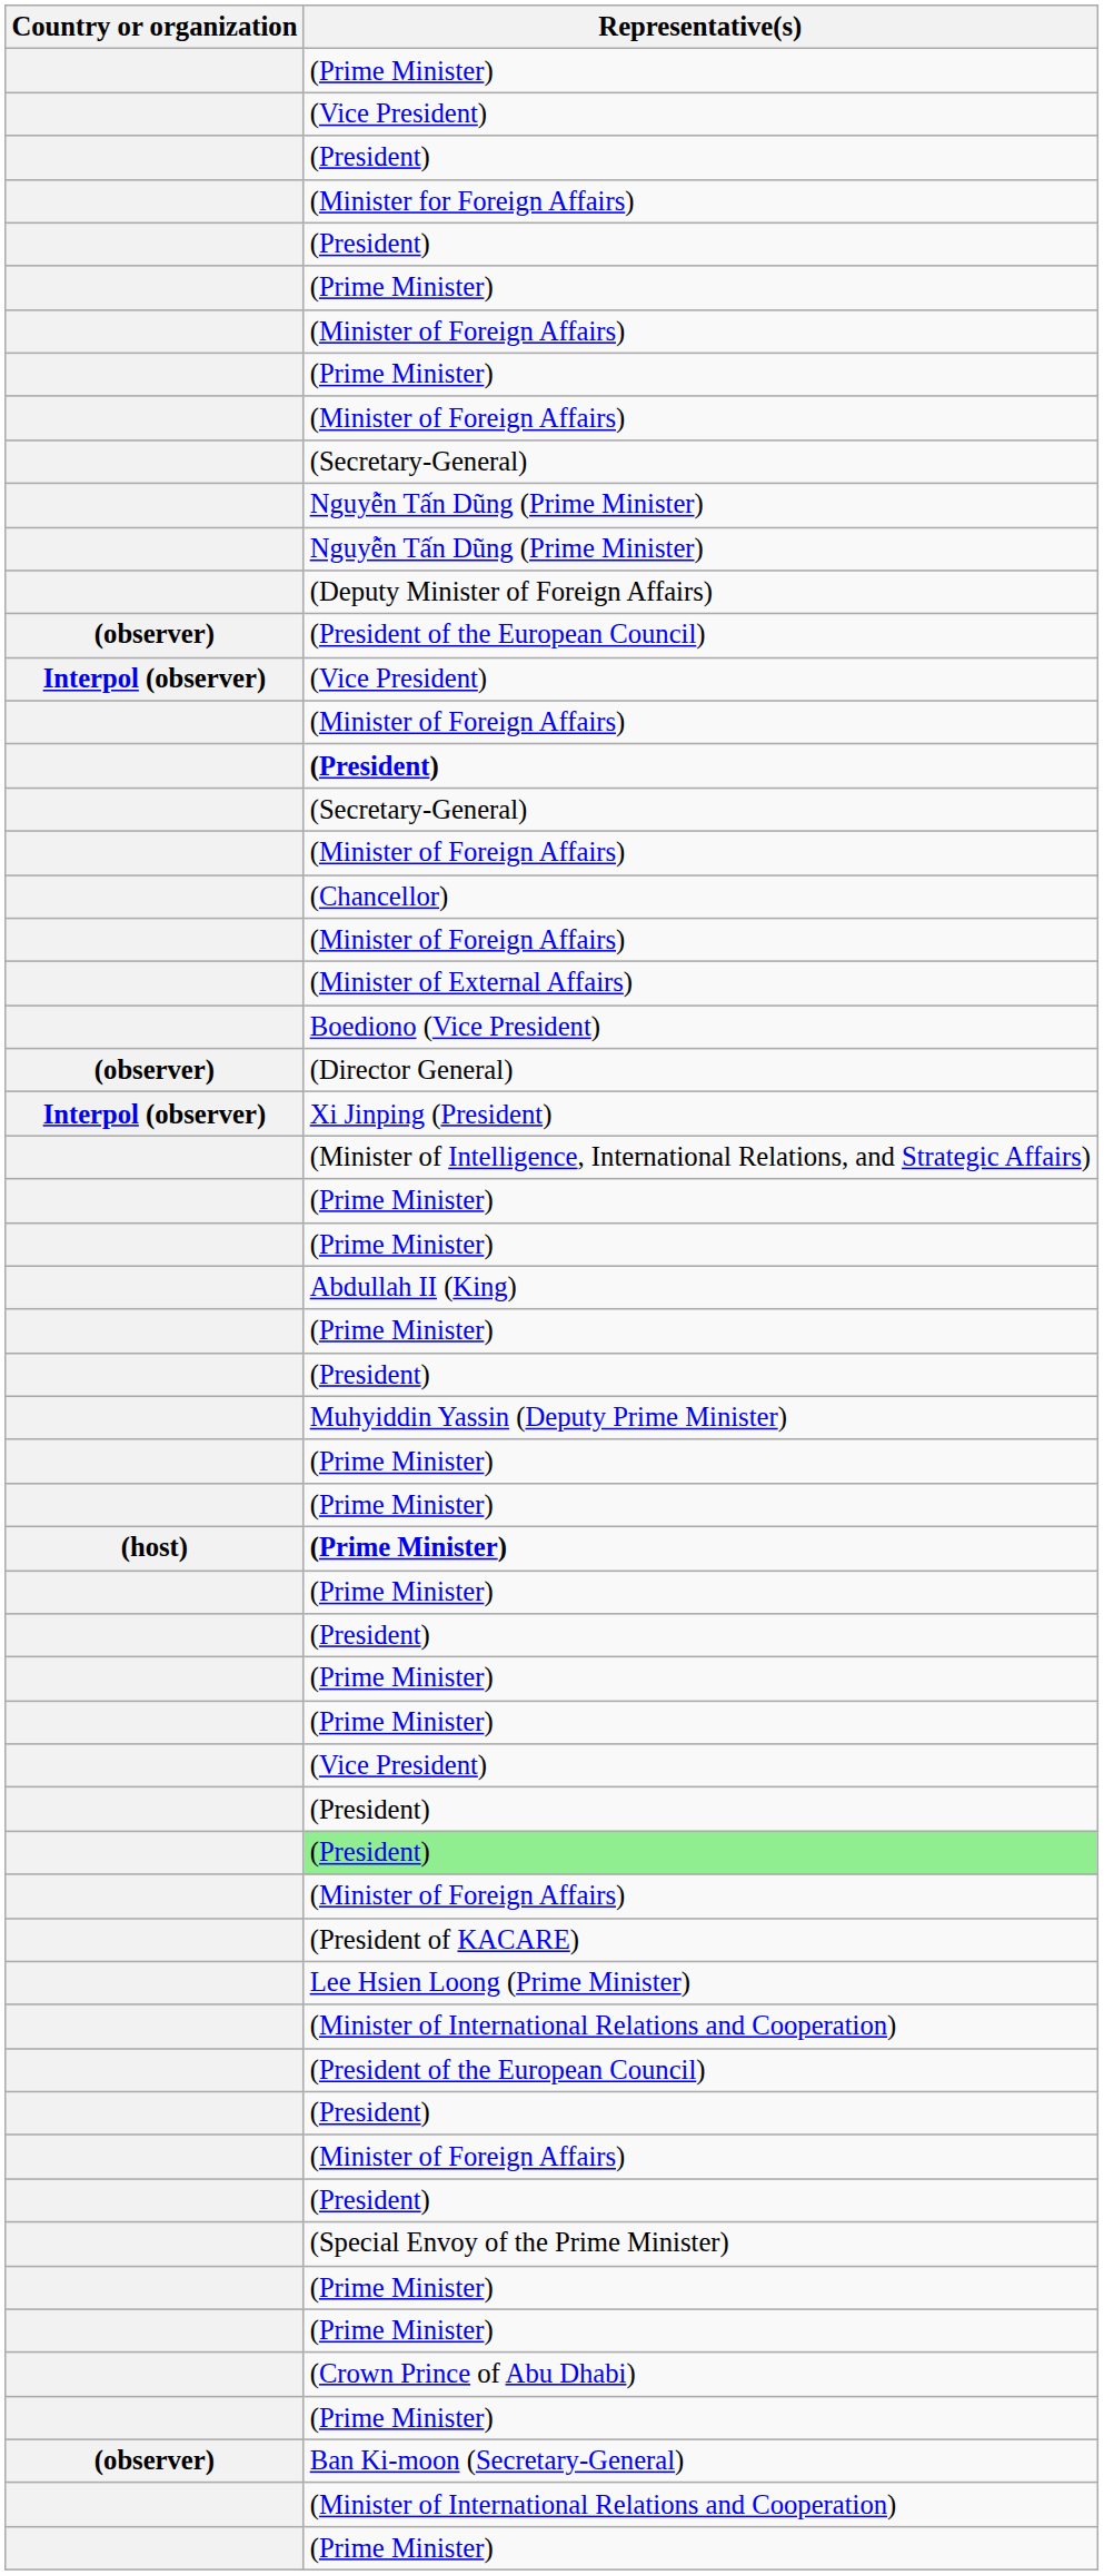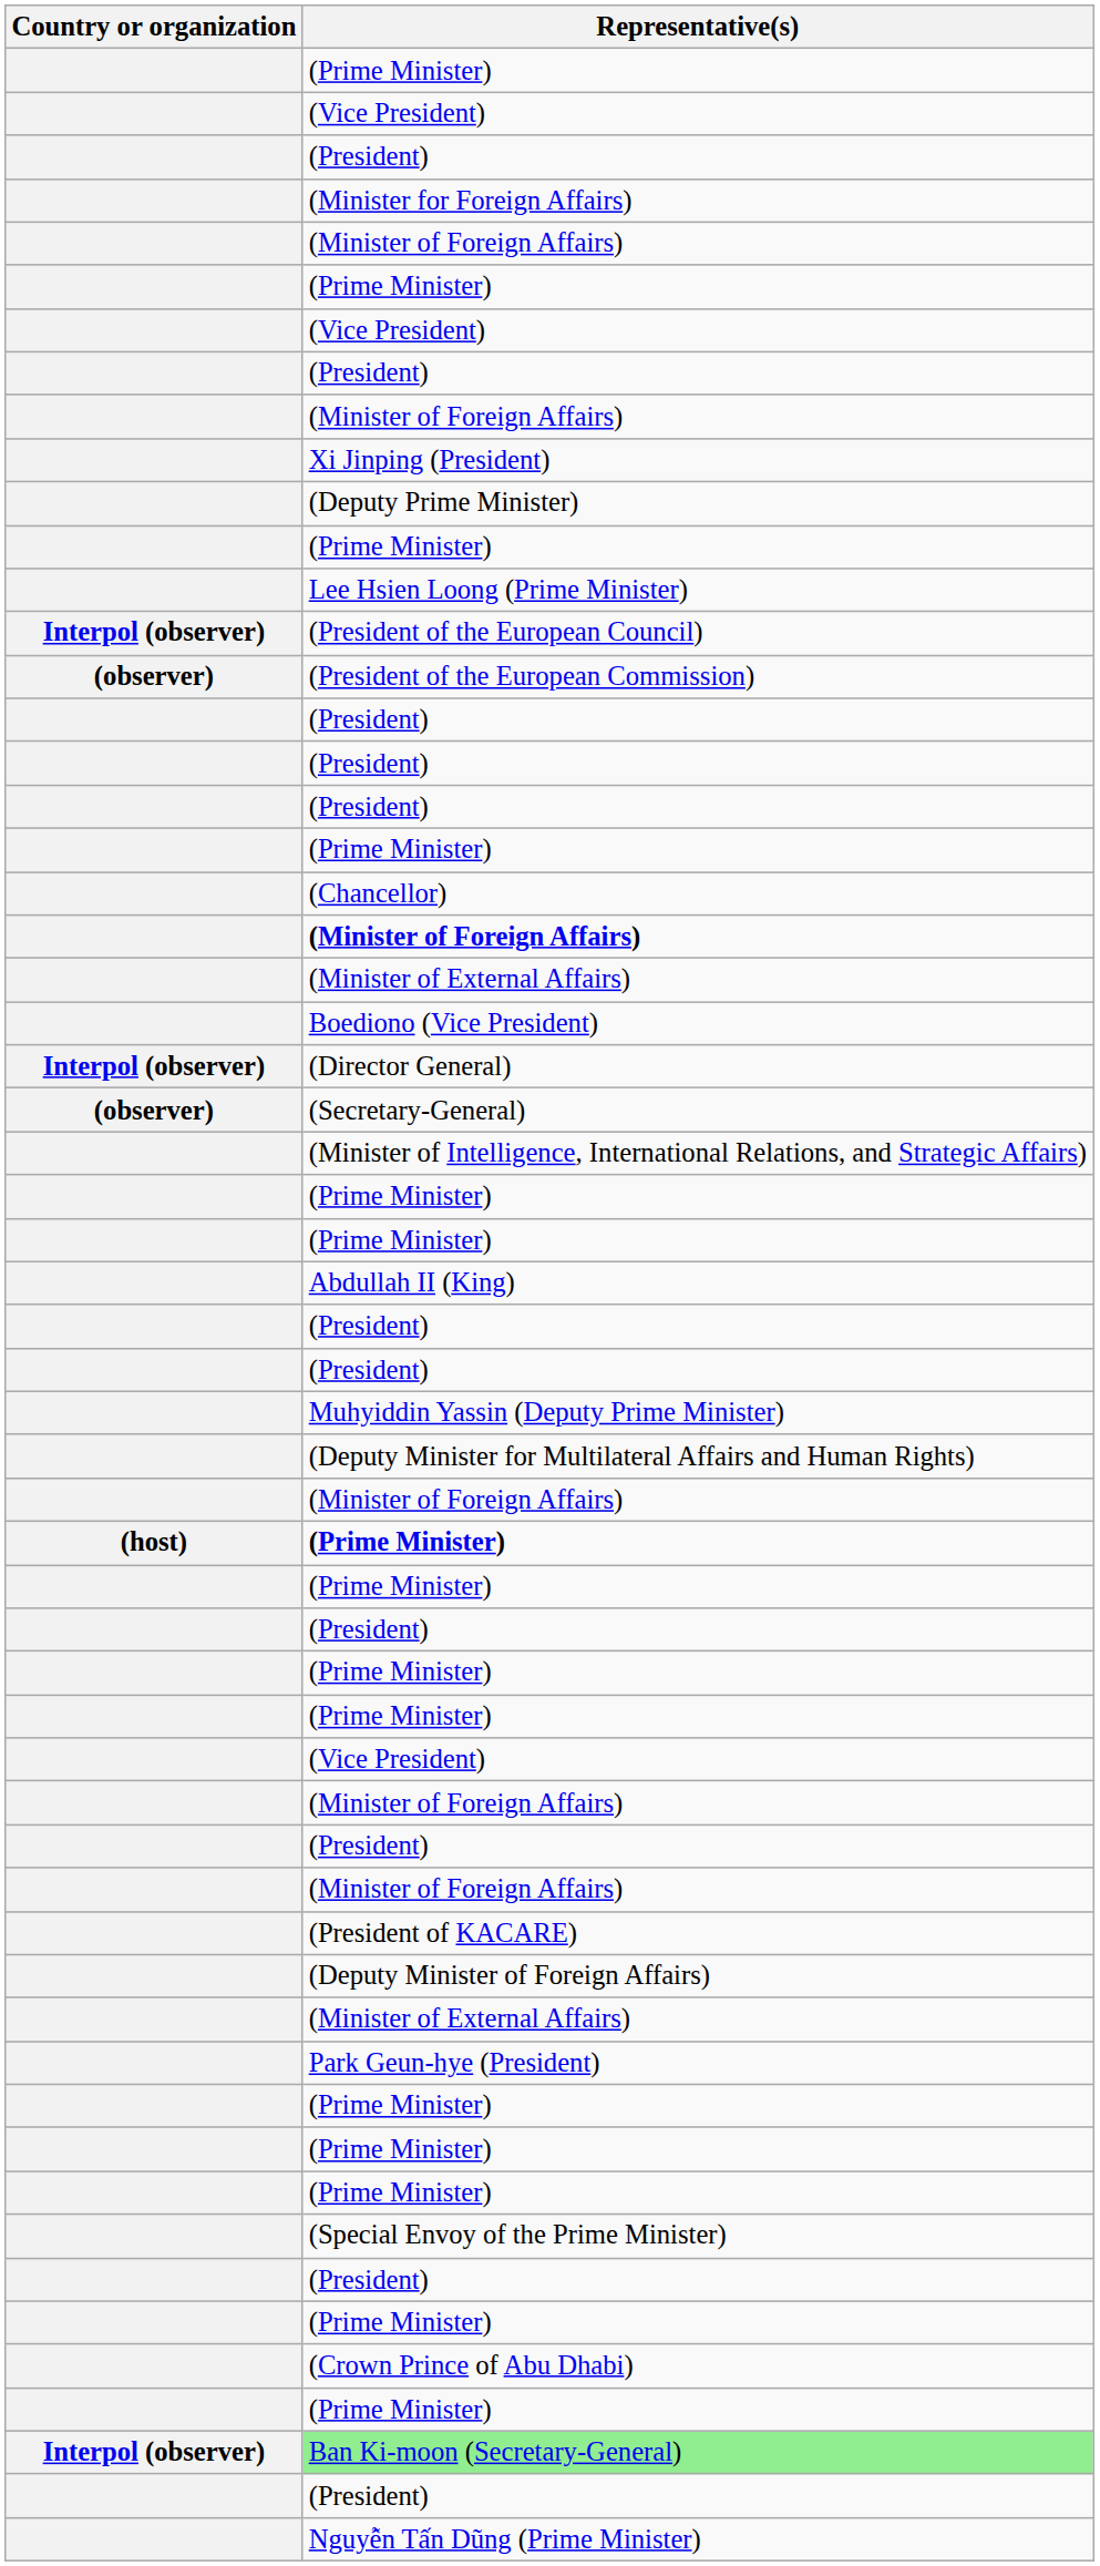row 6 | Representative(s): (President) -> (Minister of Foreign Affairs)
row 8 | Representative(s): (Minister of Foreign Affairs) -> (Vice President)
row 9 | Representative(s): (Prime Minister) -> (President)
row 11 | Representative(s): (Secretary-General) -> Xi Jinping (President)
row 12 | Representative(s): Nguyễn Tấn Dũng (Prime Minister) -> (Deputy Prime Minister)
row 13 | Representative(s): Nguyễn Tấn Dũng (Prime Minister) -> (Prime Minister)
row 14 | Representative(s): (Deputy Minister of Foreign Affairs) -> Lee Hsien Loong (Prime Minister)
row 15 | Country or organization: (observer) -> Interpol (observer)
row 16 | Country or organization: Interpol (observer) -> (observer)
row 16 | Representative(s): (Vice President) -> (President of the European Commission)
row 17 | Representative(s): (Minister of Foreign Affairs) -> (President)
row 18 | Representative(s): bold -> normal
row 19 | Representative(s): (Secretary-General) -> (President)
row 20 | Representative(s): (Minister of Foreign Affairs) -> (Prime Minister)
row 22 | Representative(s): normal -> bold
row 25 | Country or organization: (observer) -> Interpol (observer)
row 26 | Country or organization: Interpol (observer) -> (observer)
row 26 | Representative(s): Xi Jinping (President) -> (Secretary-General)
row 31 | Representative(s): (Prime Minister) -> (President)
row 34 | Representative(s): (Prime Minister) -> (Deputy Minister for Multilateral Affairs and Human Rights)
row 35 | Representative(s): (Prime Minister) -> (Minister of Foreign Affairs)
row 42 | Representative(s): (President) -> (Minister of Foreign Affairs)
row 43 | Representative(s): lightgreen background -> no background
row 46 | Representative(s): Lee Hsien Loong (Prime Minister) -> (Deputy Minister of Foreign Affairs)
row 47 | Representative(s): (Minister of International Relations and Cooperation) -> (Minister of External Affairs)
row 48 | Representative(s): (President of the European Council) -> Park Geun-hye (President)
row 49 | Representative(s): (President) -> (Prime Minister)
row 50 | Representative(s): (Minister of Foreign Affairs) -> (Prime Minister)
row 51 | Representative(s): (President) -> (Prime Minister)
row 53 | Representative(s): (Prime Minister) -> (President)
row 57 | Country or organization: (observer) -> Interpol (observer)
row 57 | Representative(s): no background -> lightgreen background
row 58 | Representative(s): (Minister of International Relations and Cooperation) -> (President)
row 59 | Representative(s): (Prime Minister) -> Nguyễn Tấn Dũng (Prime Minister)
